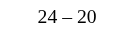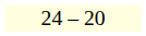row 1 | column 1: no background -> lightyellow background
